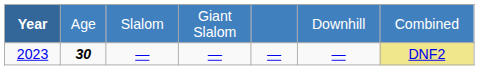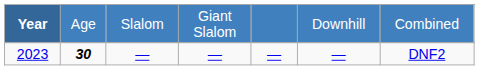2023 | column 7: khaki background -> no background
